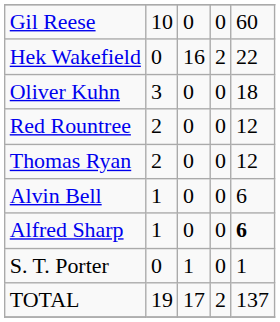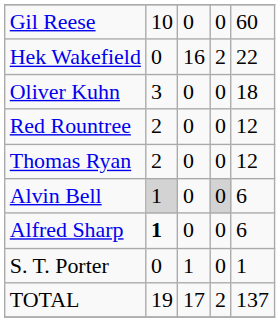Alvin Bell | column 2: no background -> lightgrey background
Alvin Bell | column 4: no background -> lightgrey background
Alfred Sharp | column 2: normal -> bold
Alfred Sharp | column 5: bold -> normal
